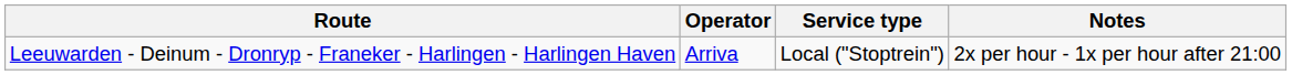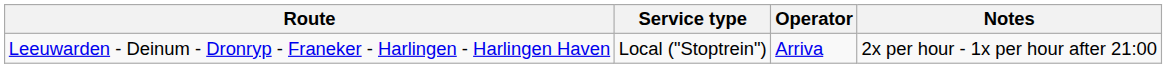columns swapped: Service type <-> Operator
